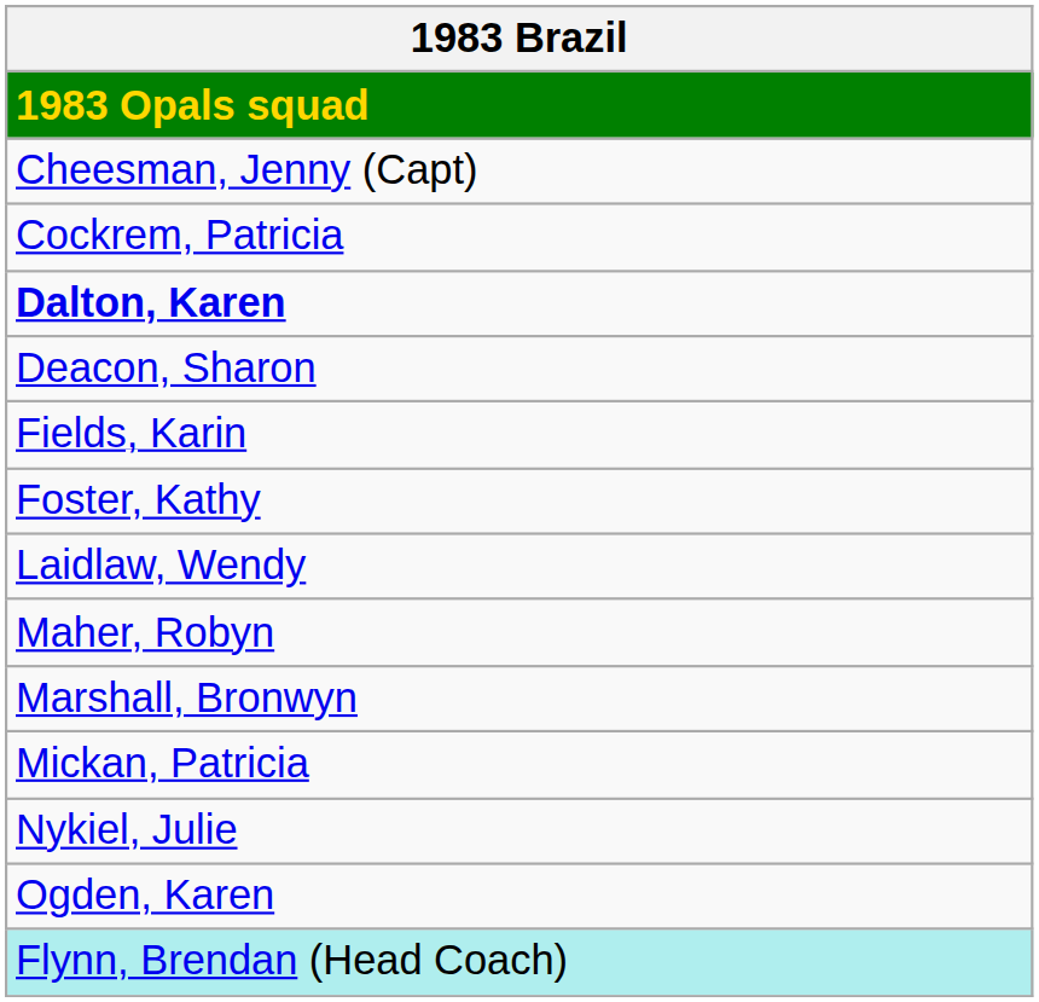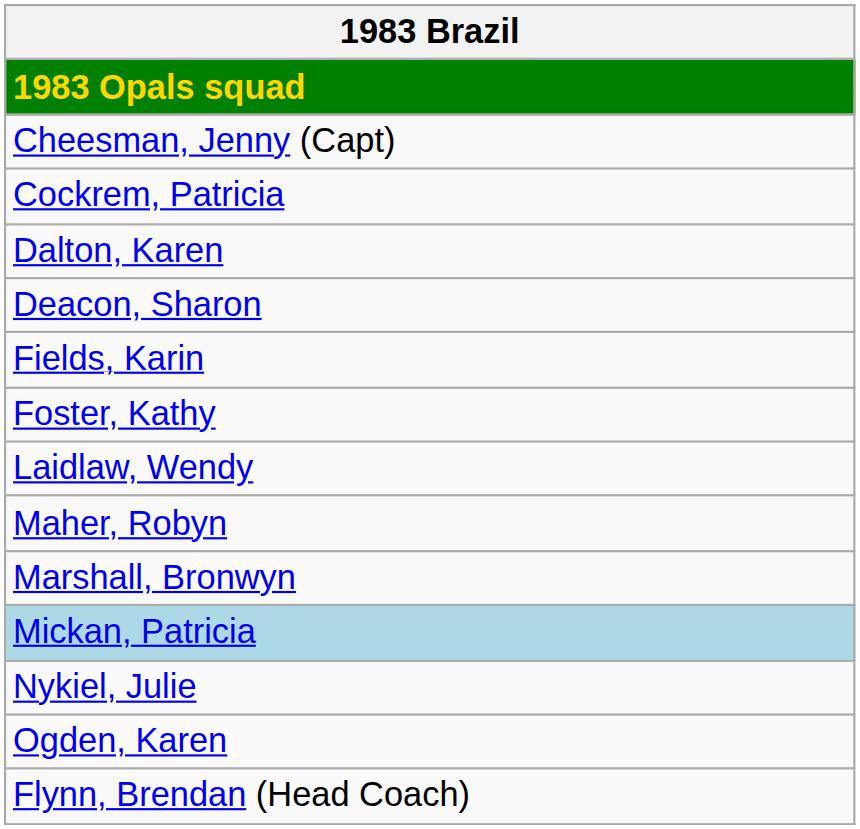row 5 | column 1: bold -> normal
row 12 | column 1: no background -> lightblue background
row 15 | column 1: paleturquoise background -> no background
